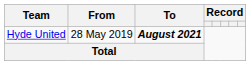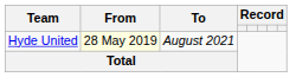Hyde United | From: no background -> lightyellow background
Hyde United | To: bold -> normal
